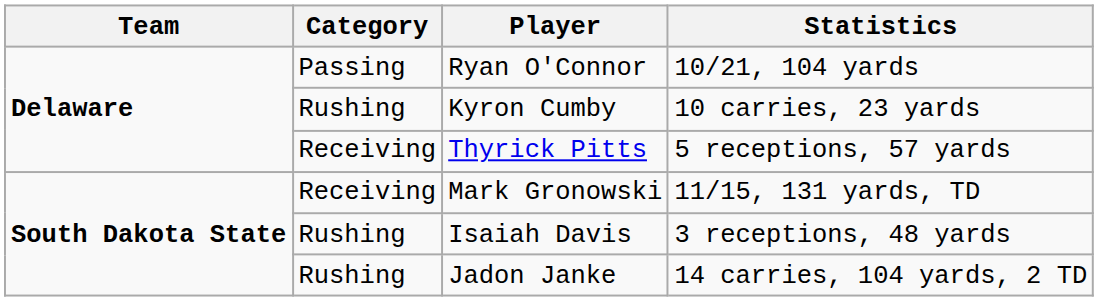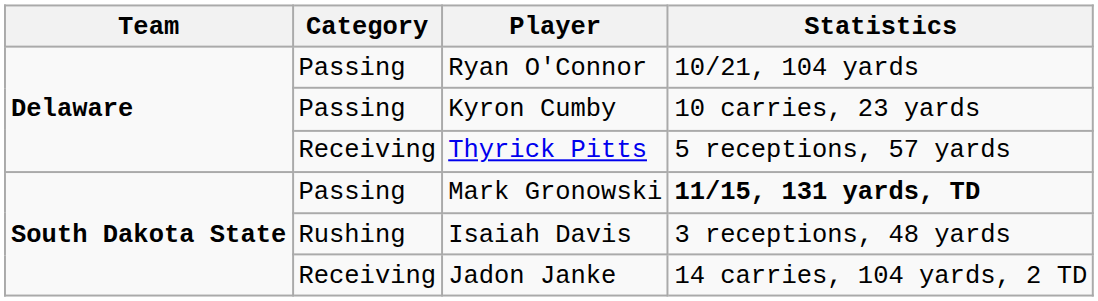Kyron Cumby | Category: Rushing -> Passing
Mark Gronowski | Category: Receiving -> Passing
Mark Gronowski | Statistics: normal -> bold
Jadon Janke | Category: Rushing -> Receiving
